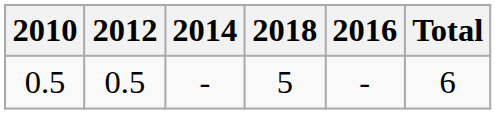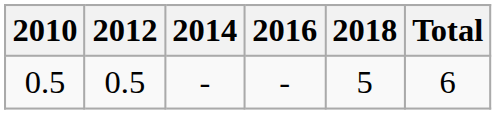columns swapped: 2016 <-> 2018
